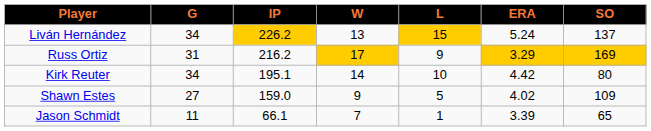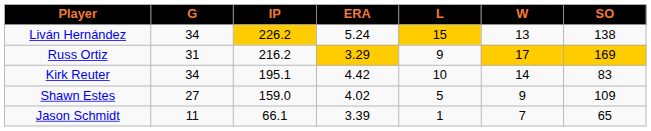columns swapped: W <-> ERA
Liván Hernández | SO: 137 -> 138
Kirk Reuter | SO: 80 -> 83
